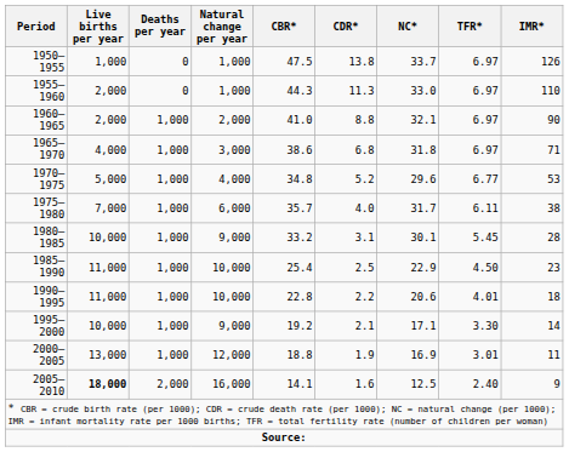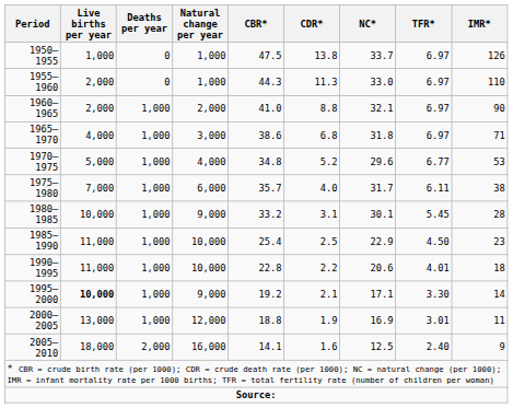1995–2000 | Live births per year: normal -> bold
2005–2010 | Live births per year: bold -> normal
